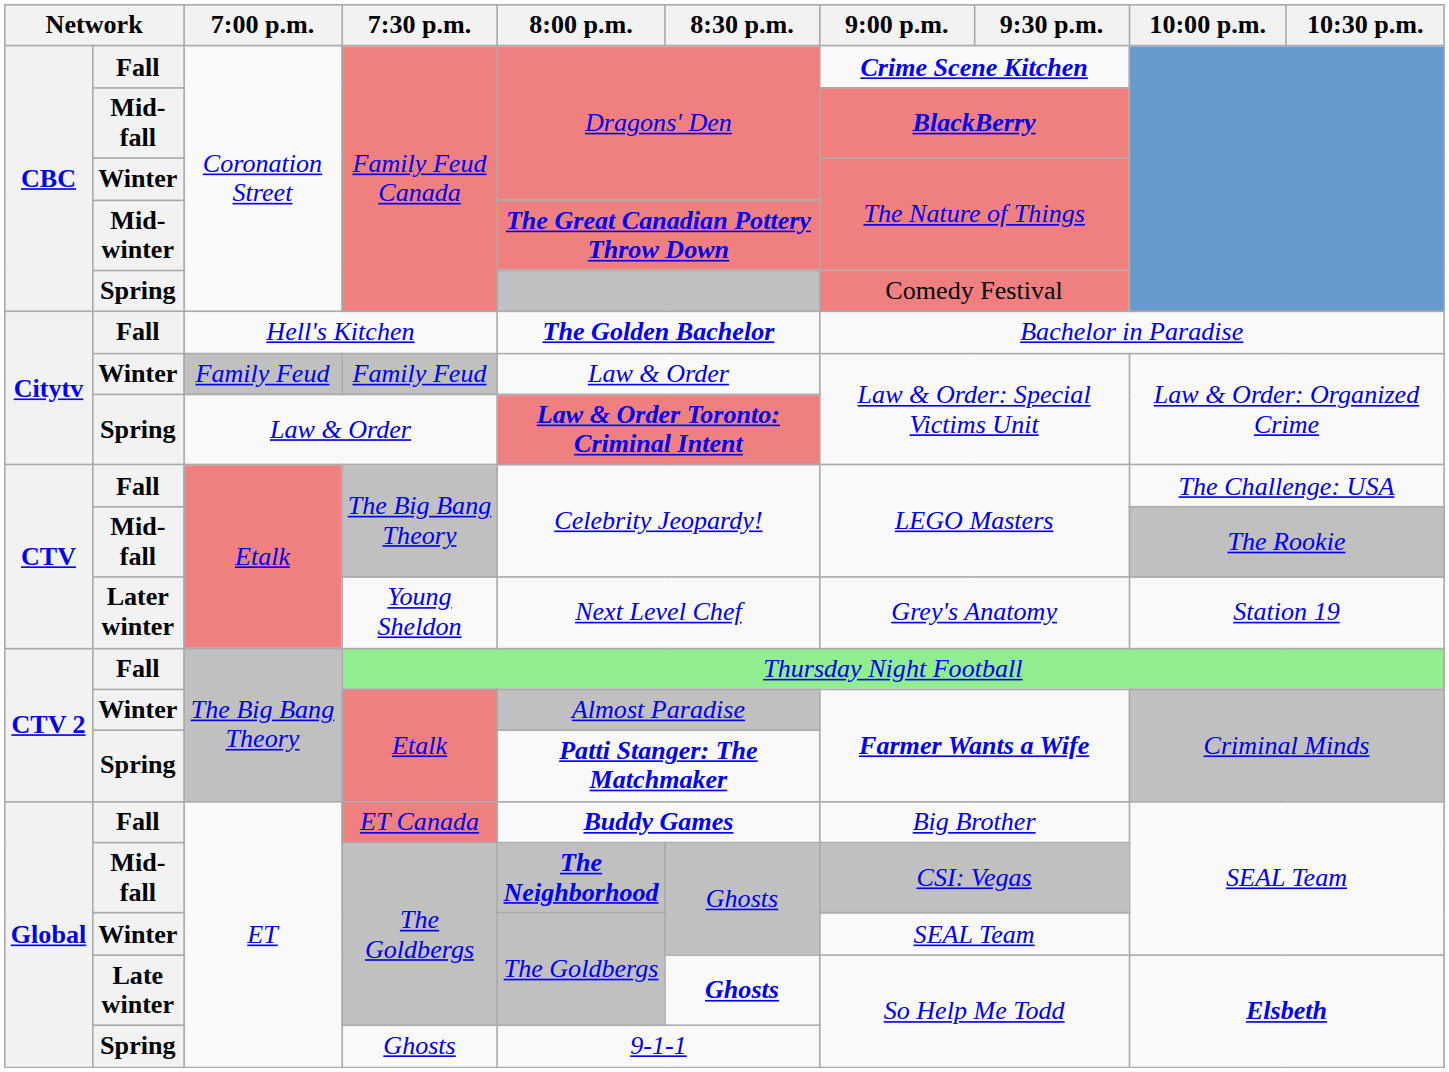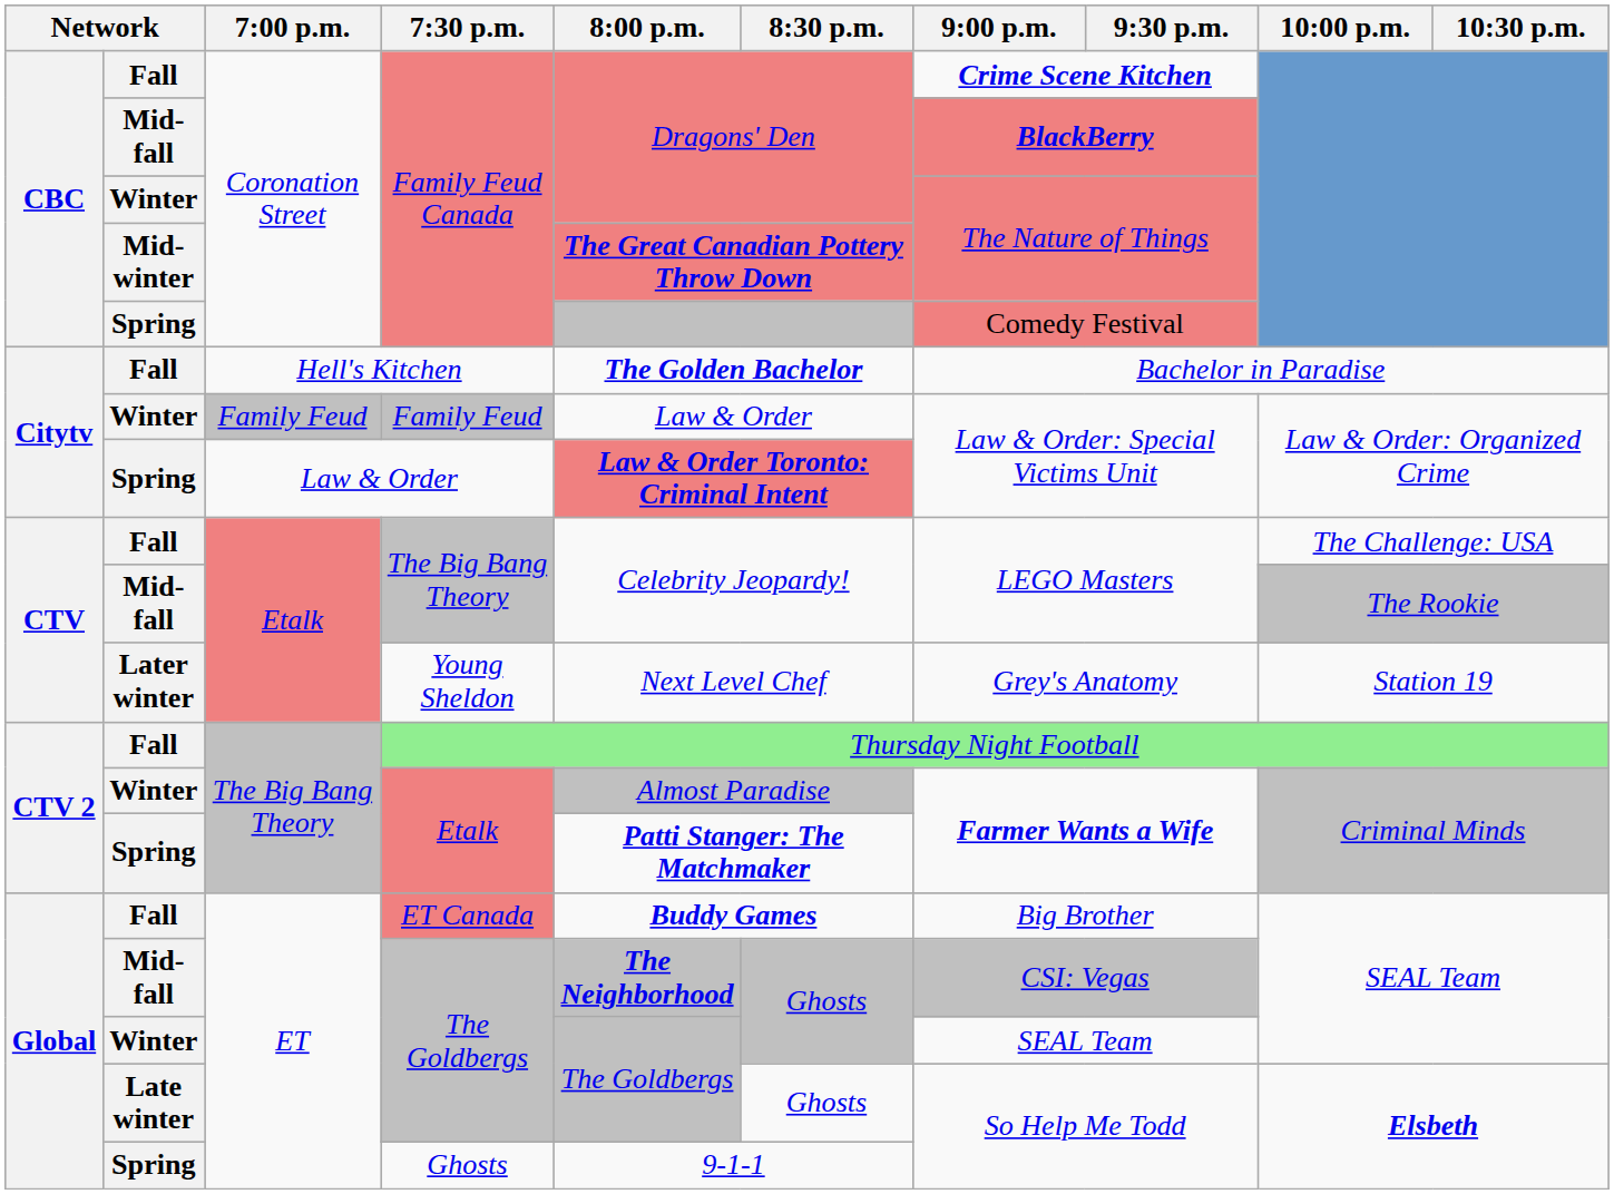Late winter / The Goldbergs | 8:30 p.m.: bold -> normal
